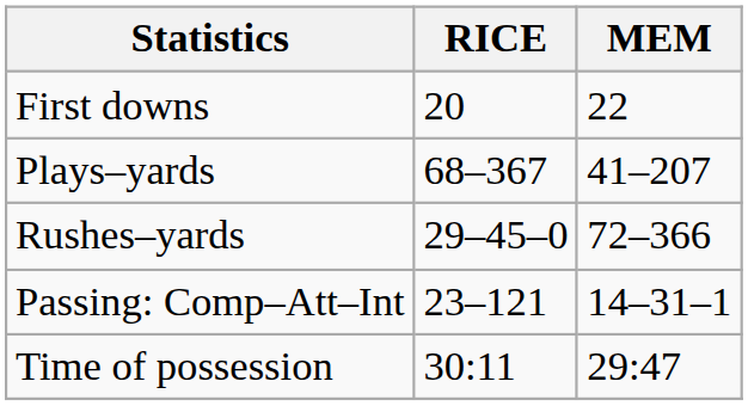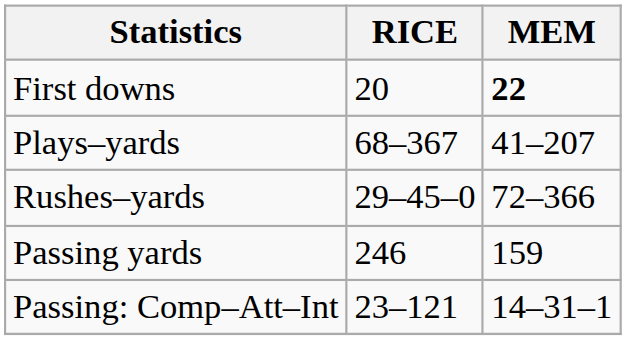First downs | MEM: normal -> bold
+ row: Passing yards | 246 | 159
- row: Time of possession | 30:11 | 29:47
